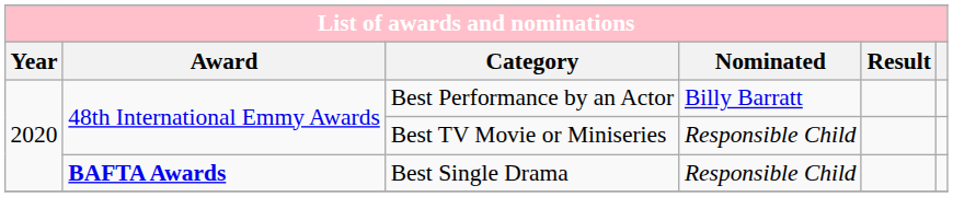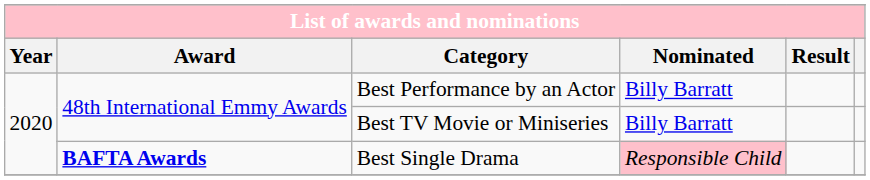Best TV Movie or Miniseries | Nominated: Responsible Child -> Billy Barratt
Best Single Drama | Nominated: no background -> pink background
